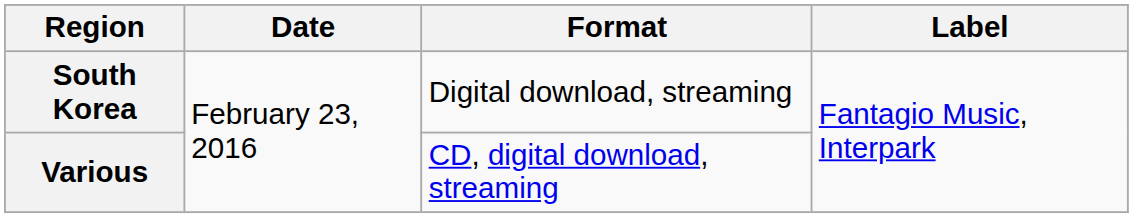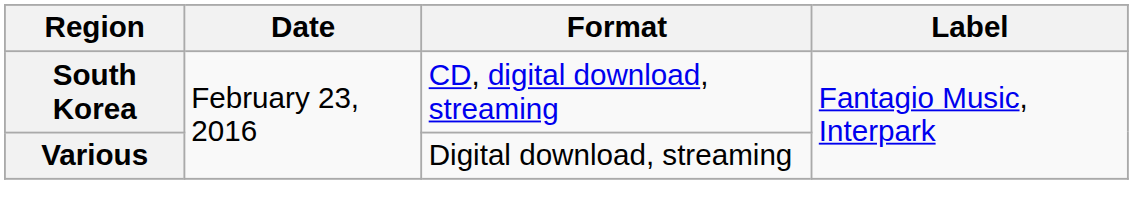South Korea | Format: Digital download, streaming -> CD, digital download, streaming
Various | Format: CD, digital download, streaming -> Digital download, streaming
